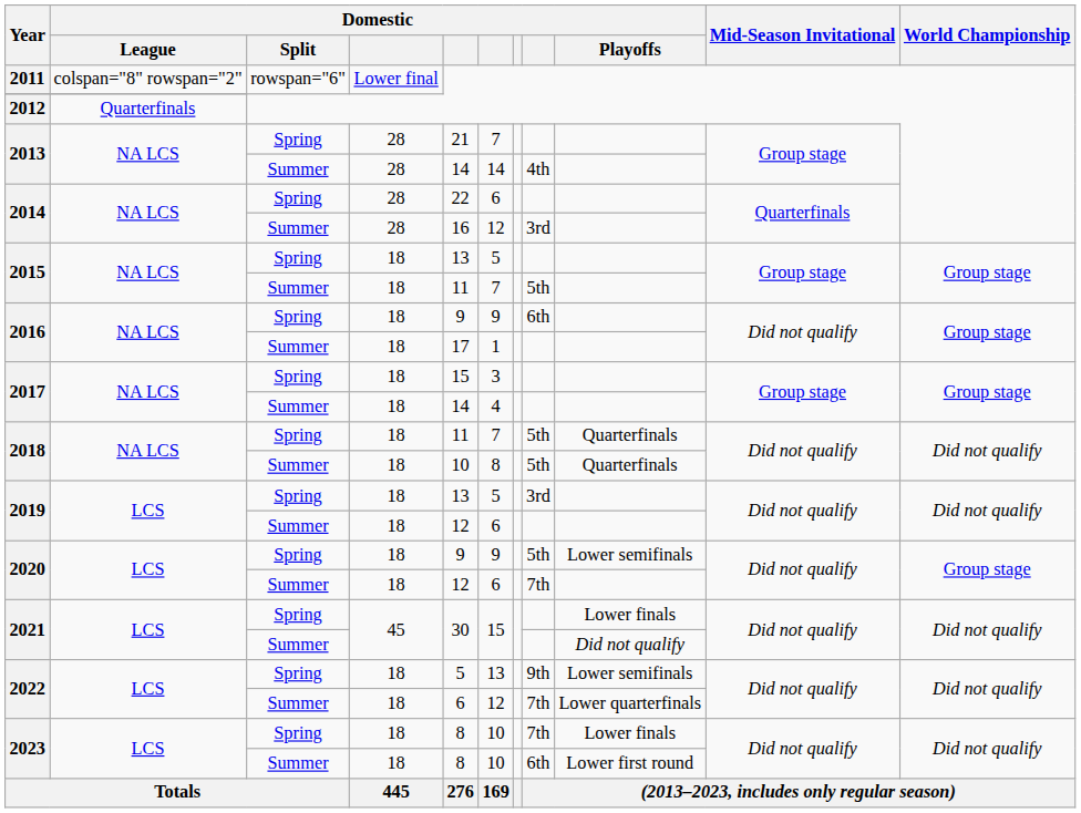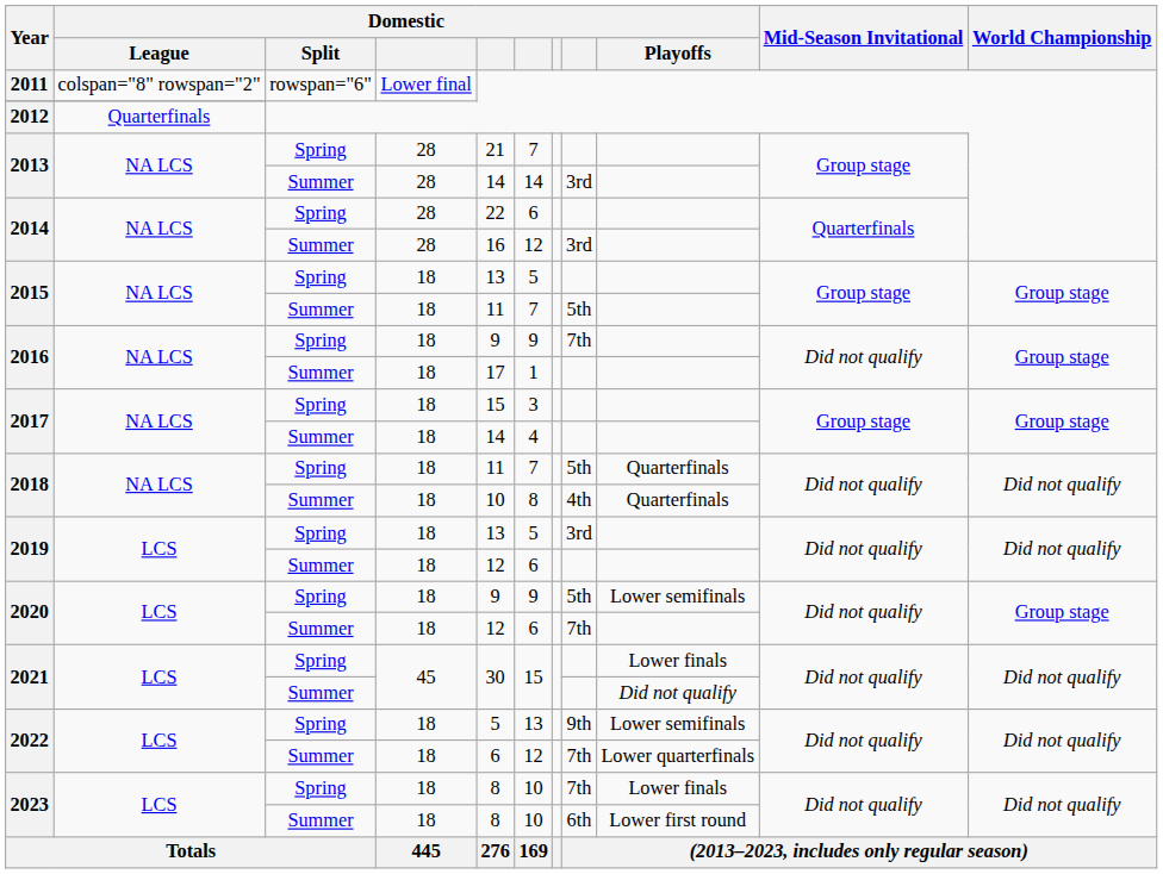2013 / Summer | column 8: 4th -> 3rd
2016 / Spring | column 8: 6th -> 7th
2018 / Summer | column 8: 5th -> 4th
